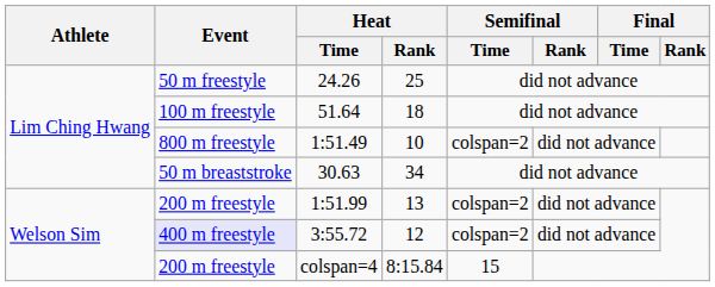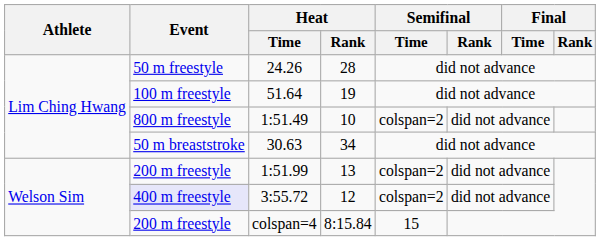24.26 | Heat / Rank: 25 -> 28
51.64 | Heat / Rank: 18 -> 19
